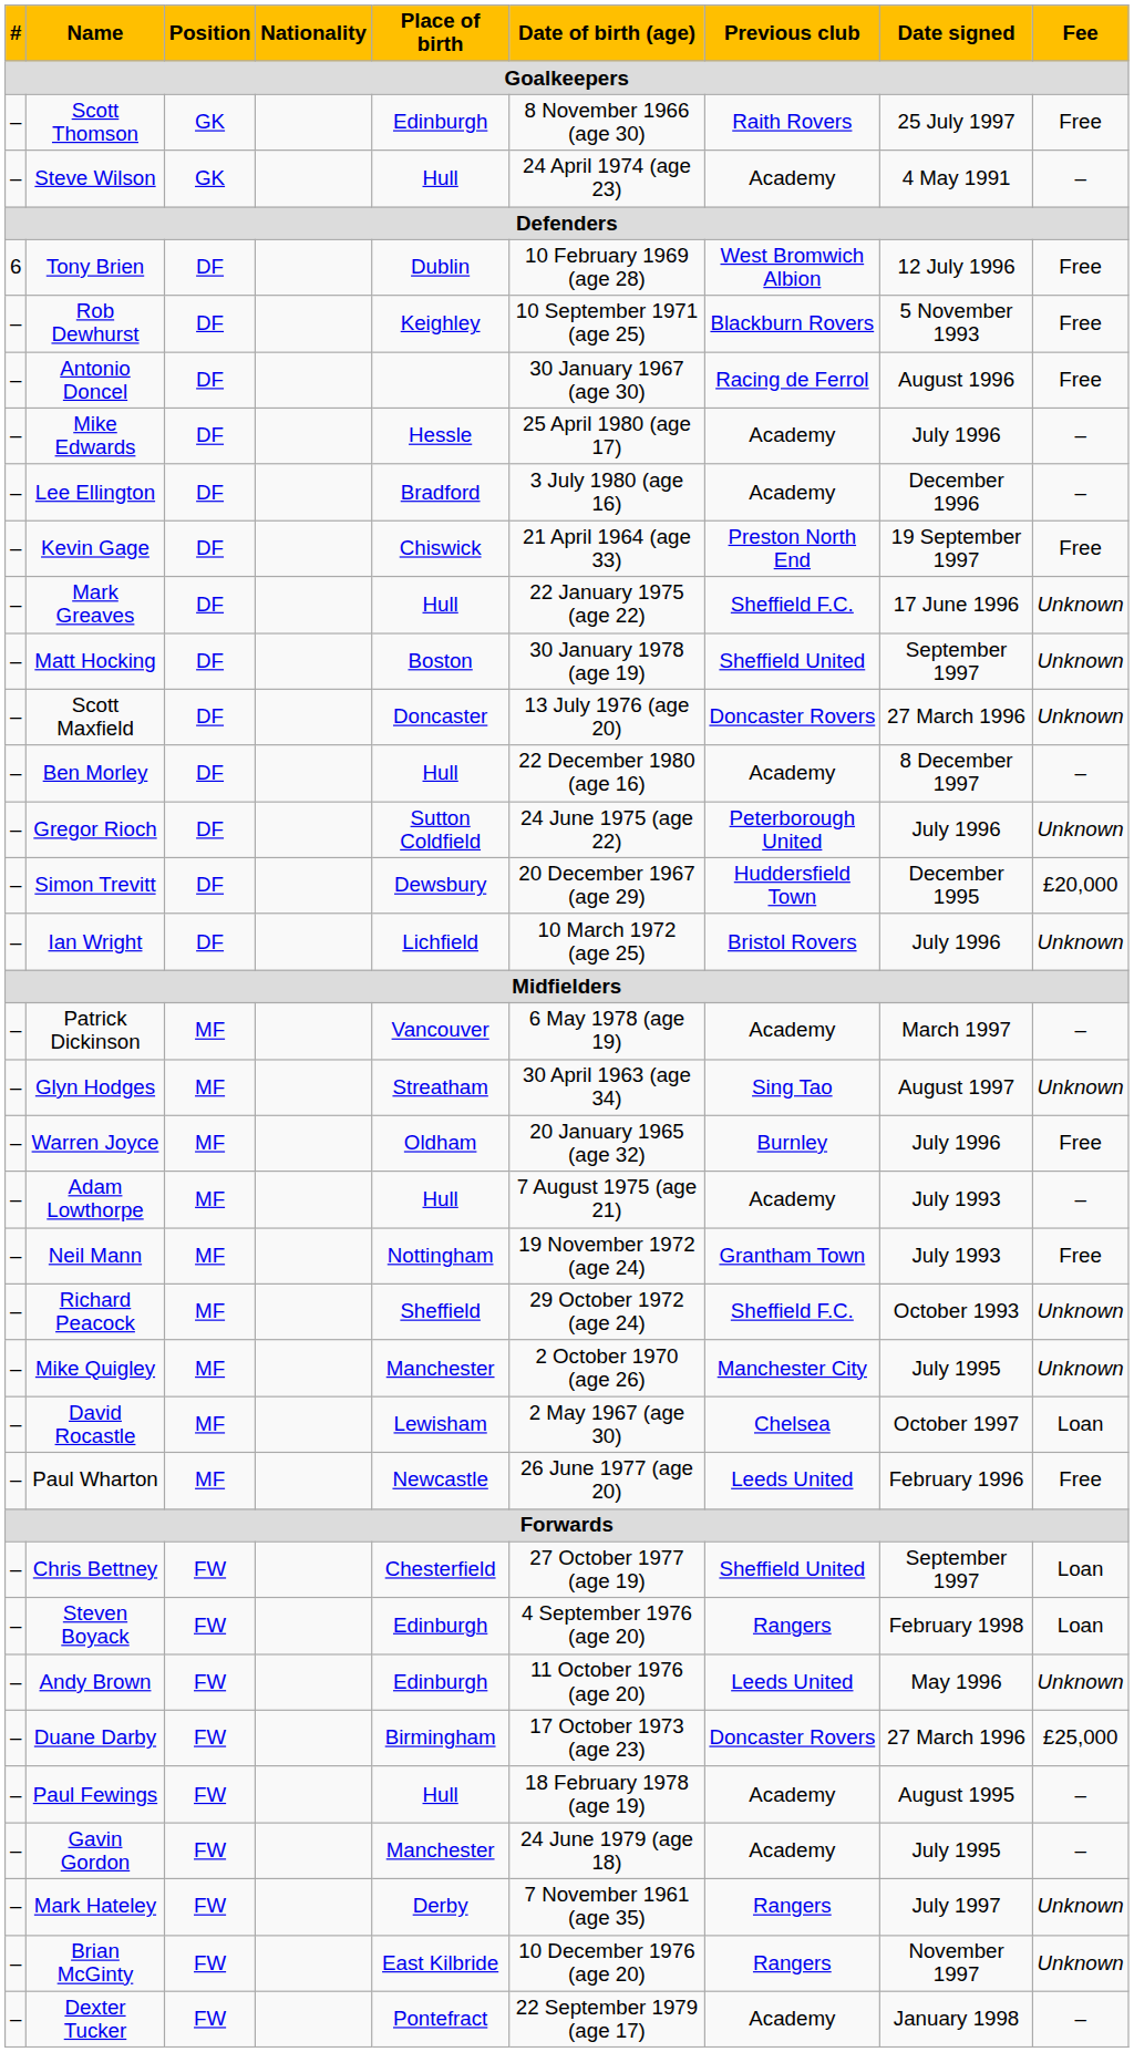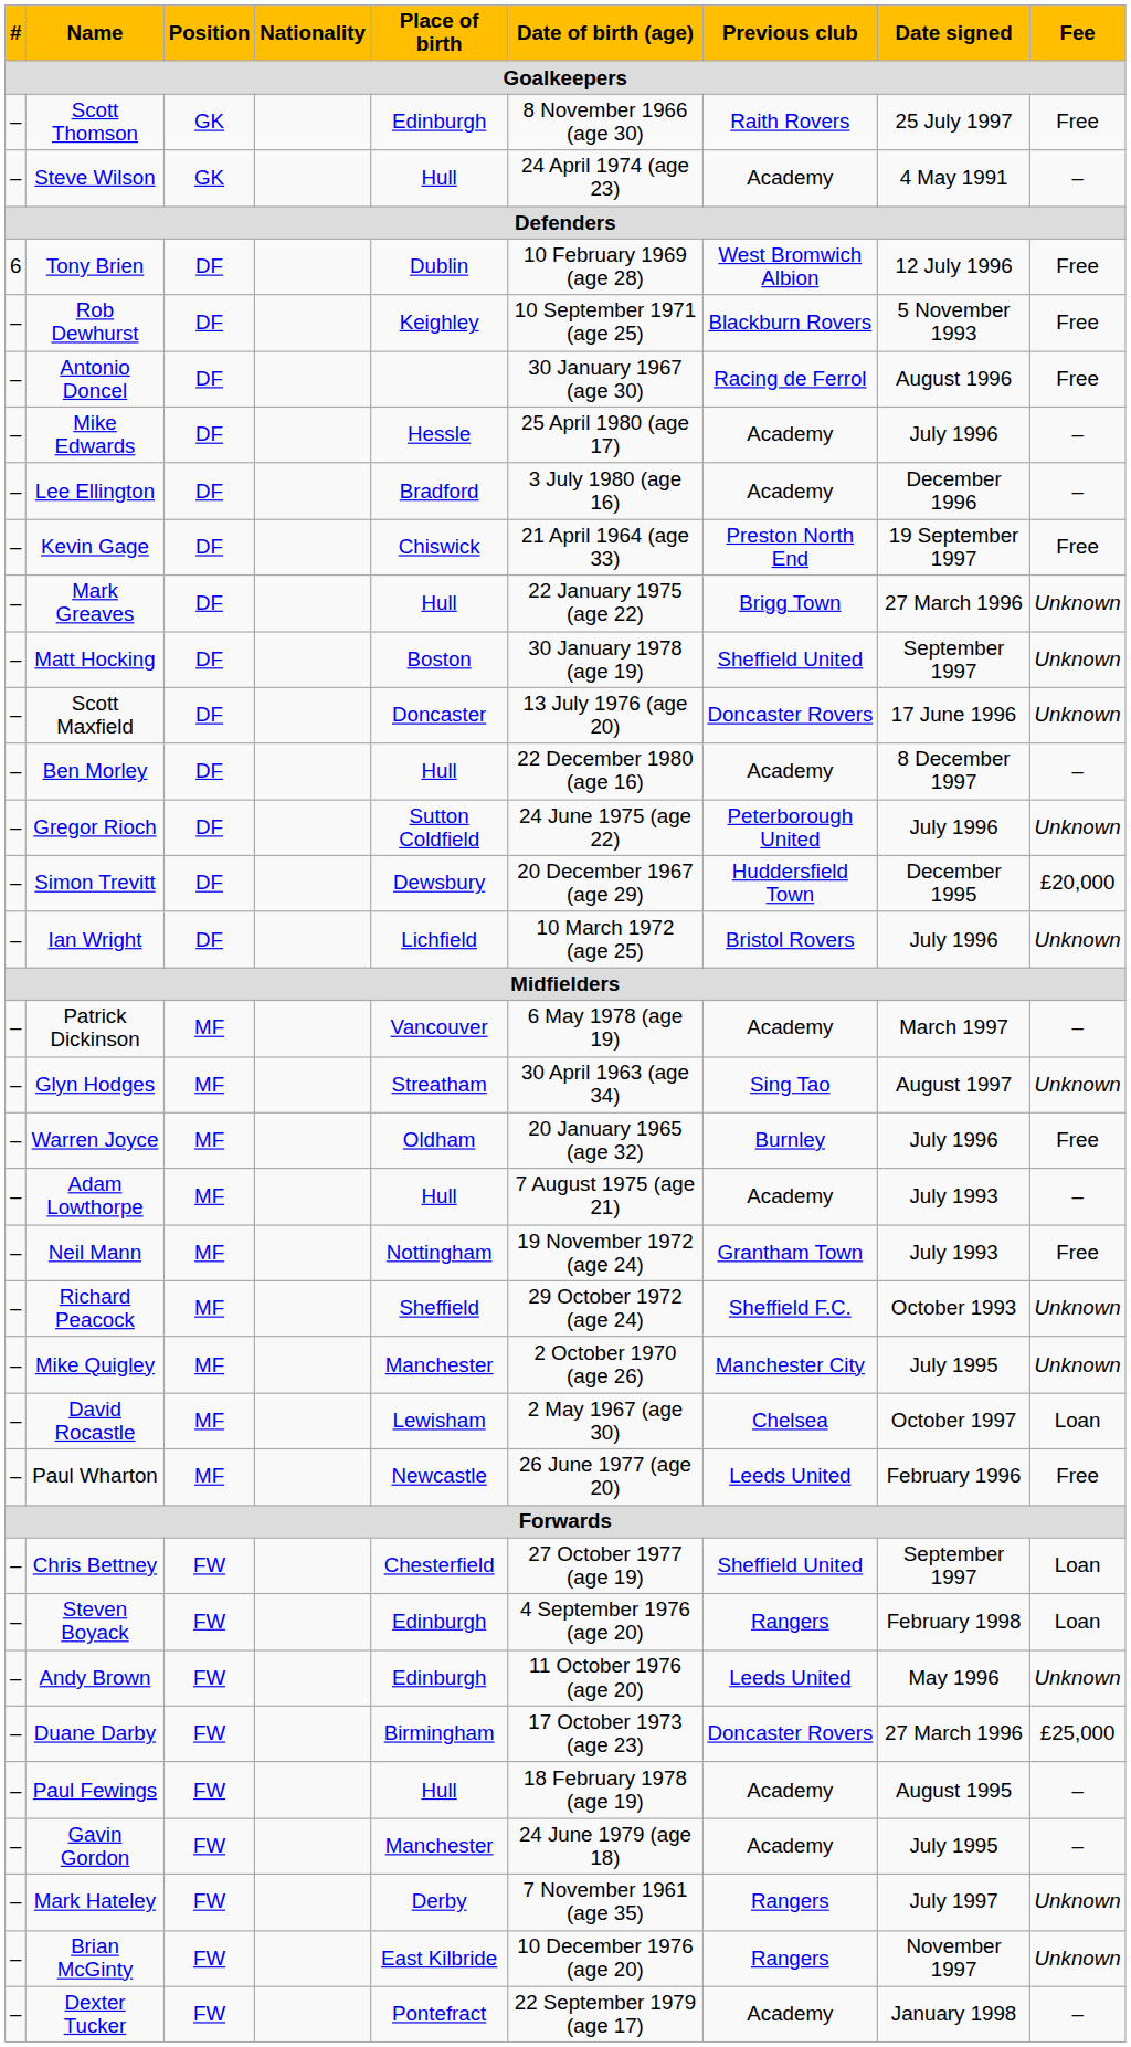Mark Greaves | Previous club: Sheffield F.C. -> Brigg Town
Mark Greaves | Date signed: 17 June 1996 -> 27 March 1996
Scott Maxfield | Date signed: 27 March 1996 -> 17 June 1996
